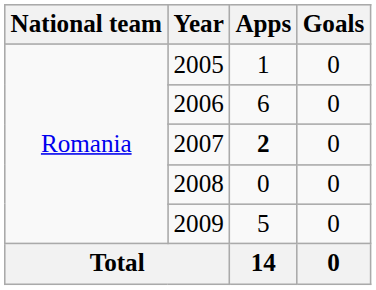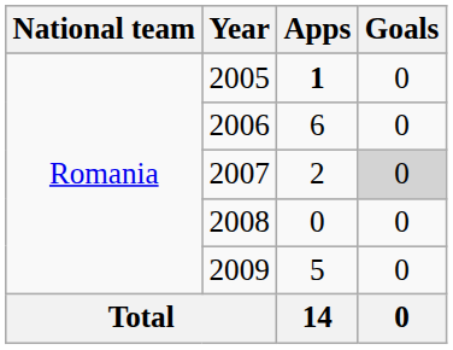2005 | Apps: normal -> bold
2007 | Apps: bold -> normal
2007 | Goals: no background -> lightgrey background
